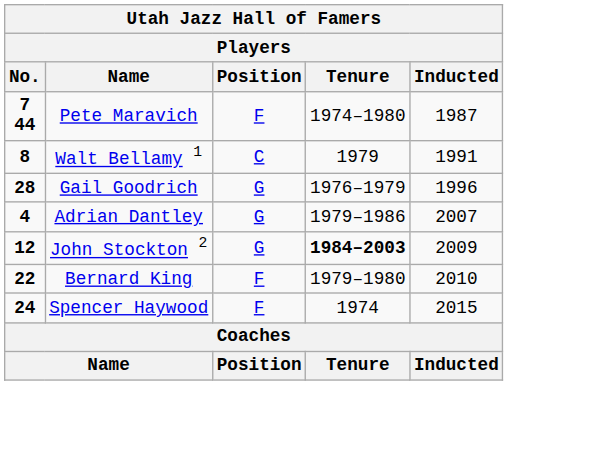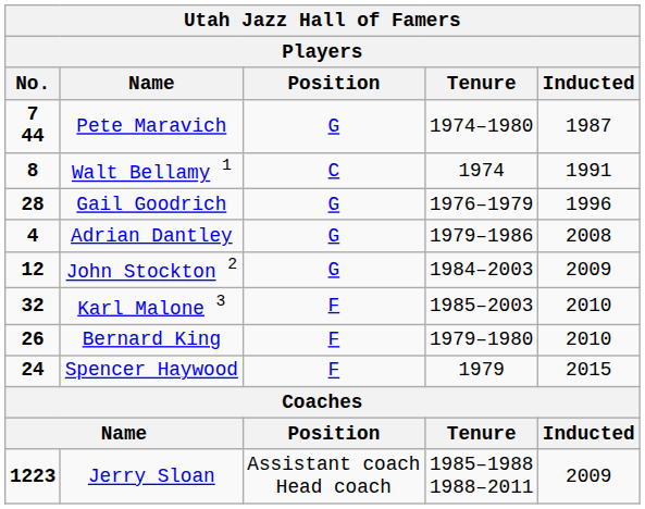Pete Maravich | Position: F -> G
Walt Bellamy 1 | Tenure: 1979 -> 1974
Adrian Dantley | Inducted: 2007 -> 2008
John Stockton 2 | Tenure: bold -> normal
+ row: 32 | Karl Malone 3 | F | 1985–2003 | 2010
Bernard King | No.: 22 -> 26
Spencer Haywood | Tenure: 1974 -> 1979
+ row: 1223 | Jerry Sloan | Assistant coach Head coach | 1985–1988 1988–2011 | 2009
